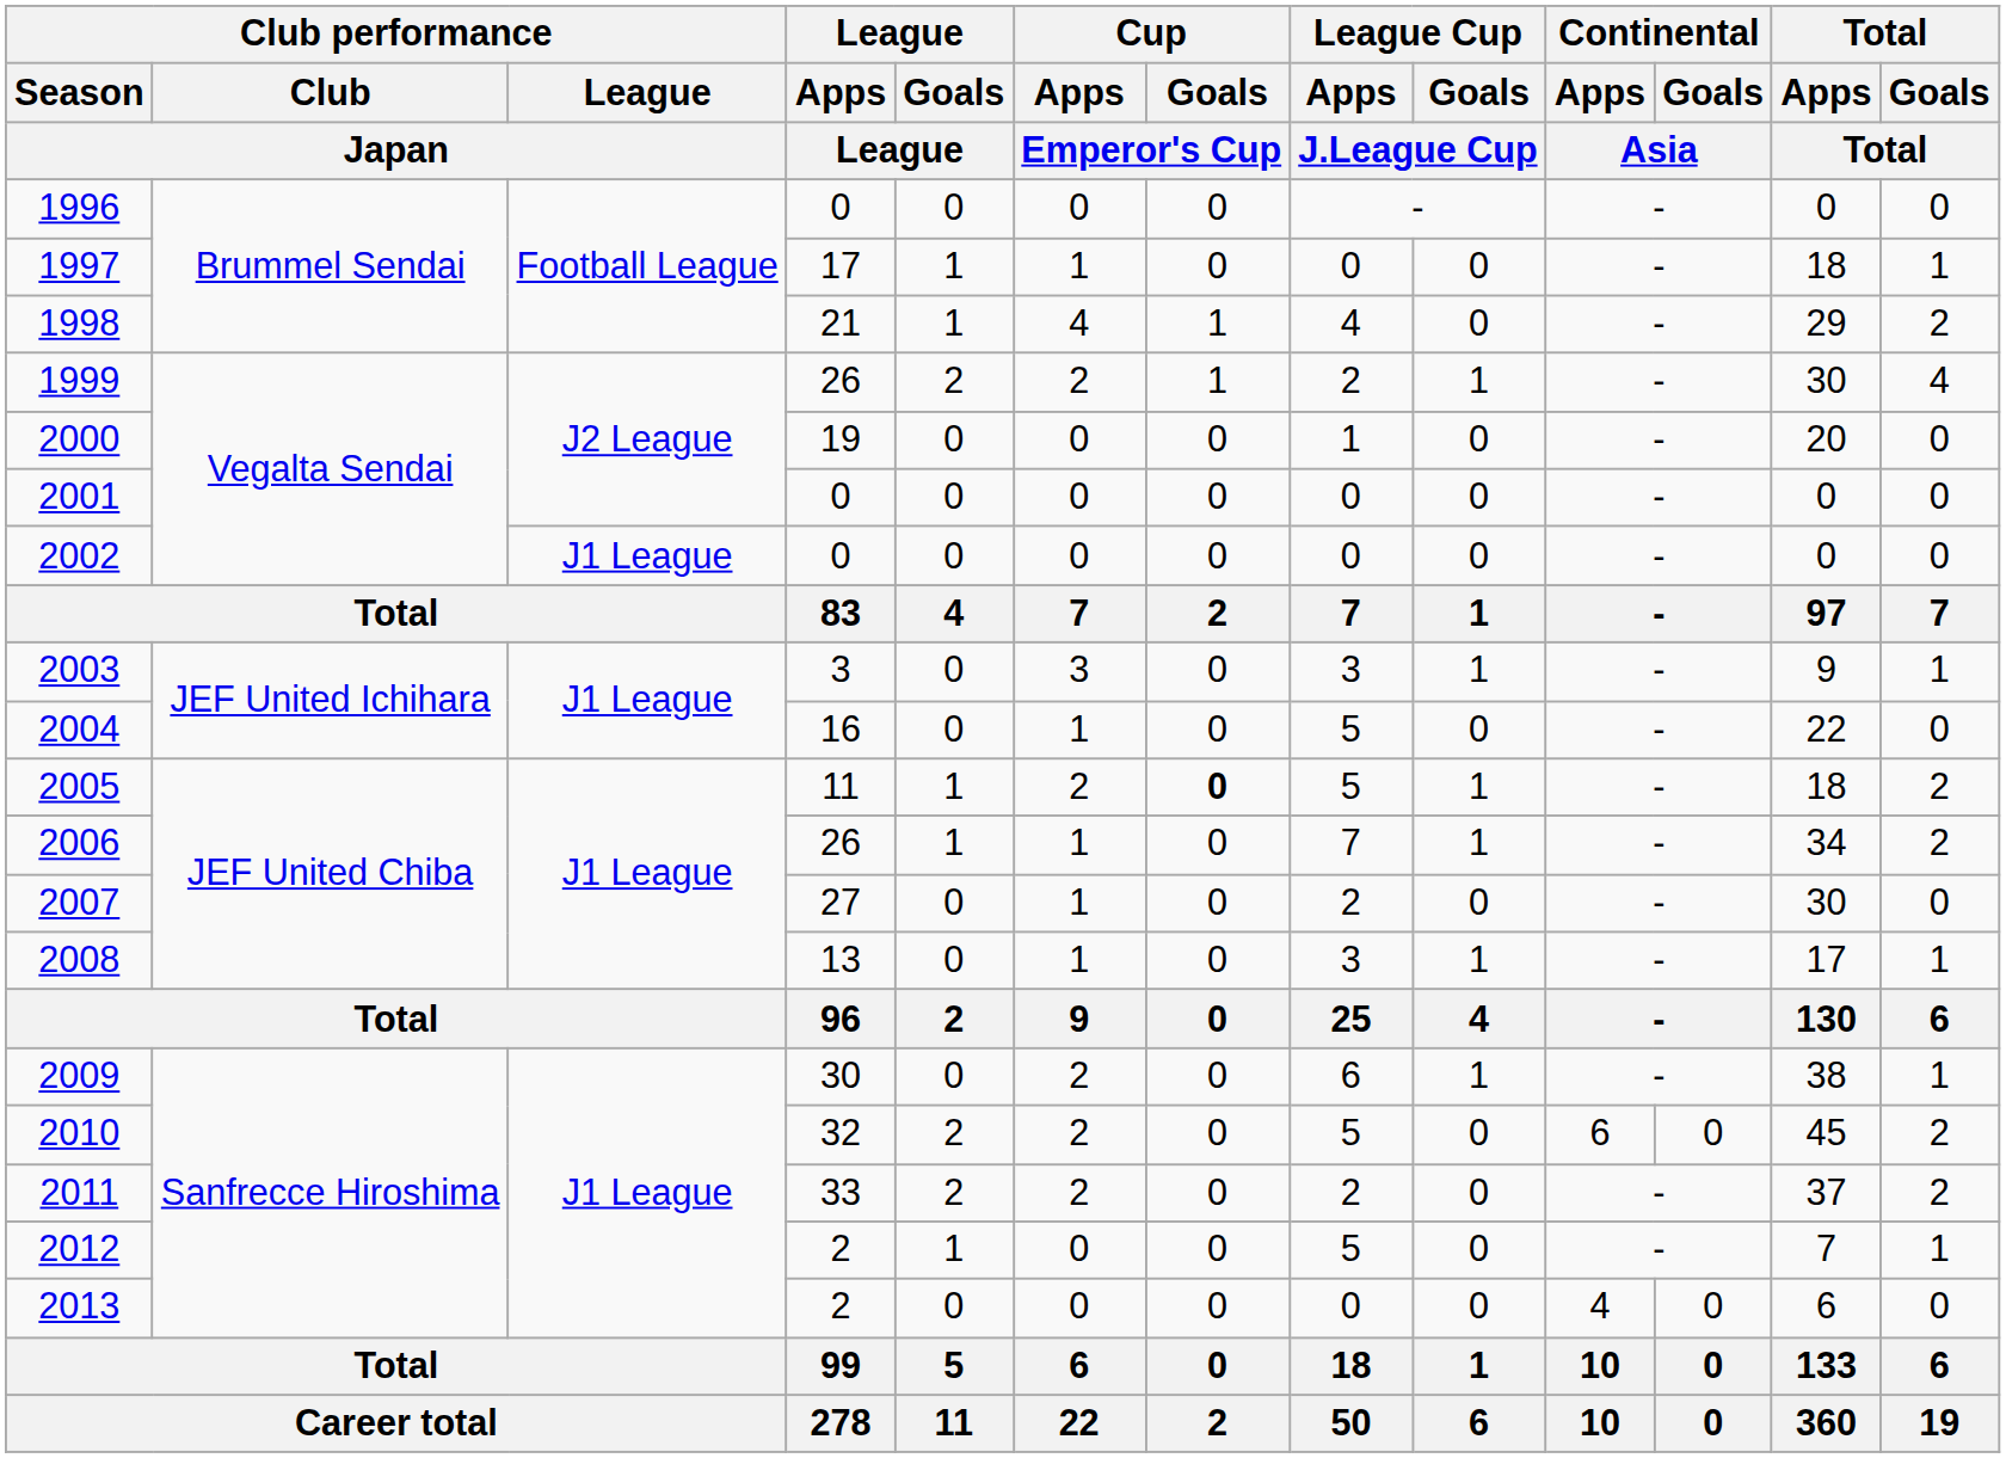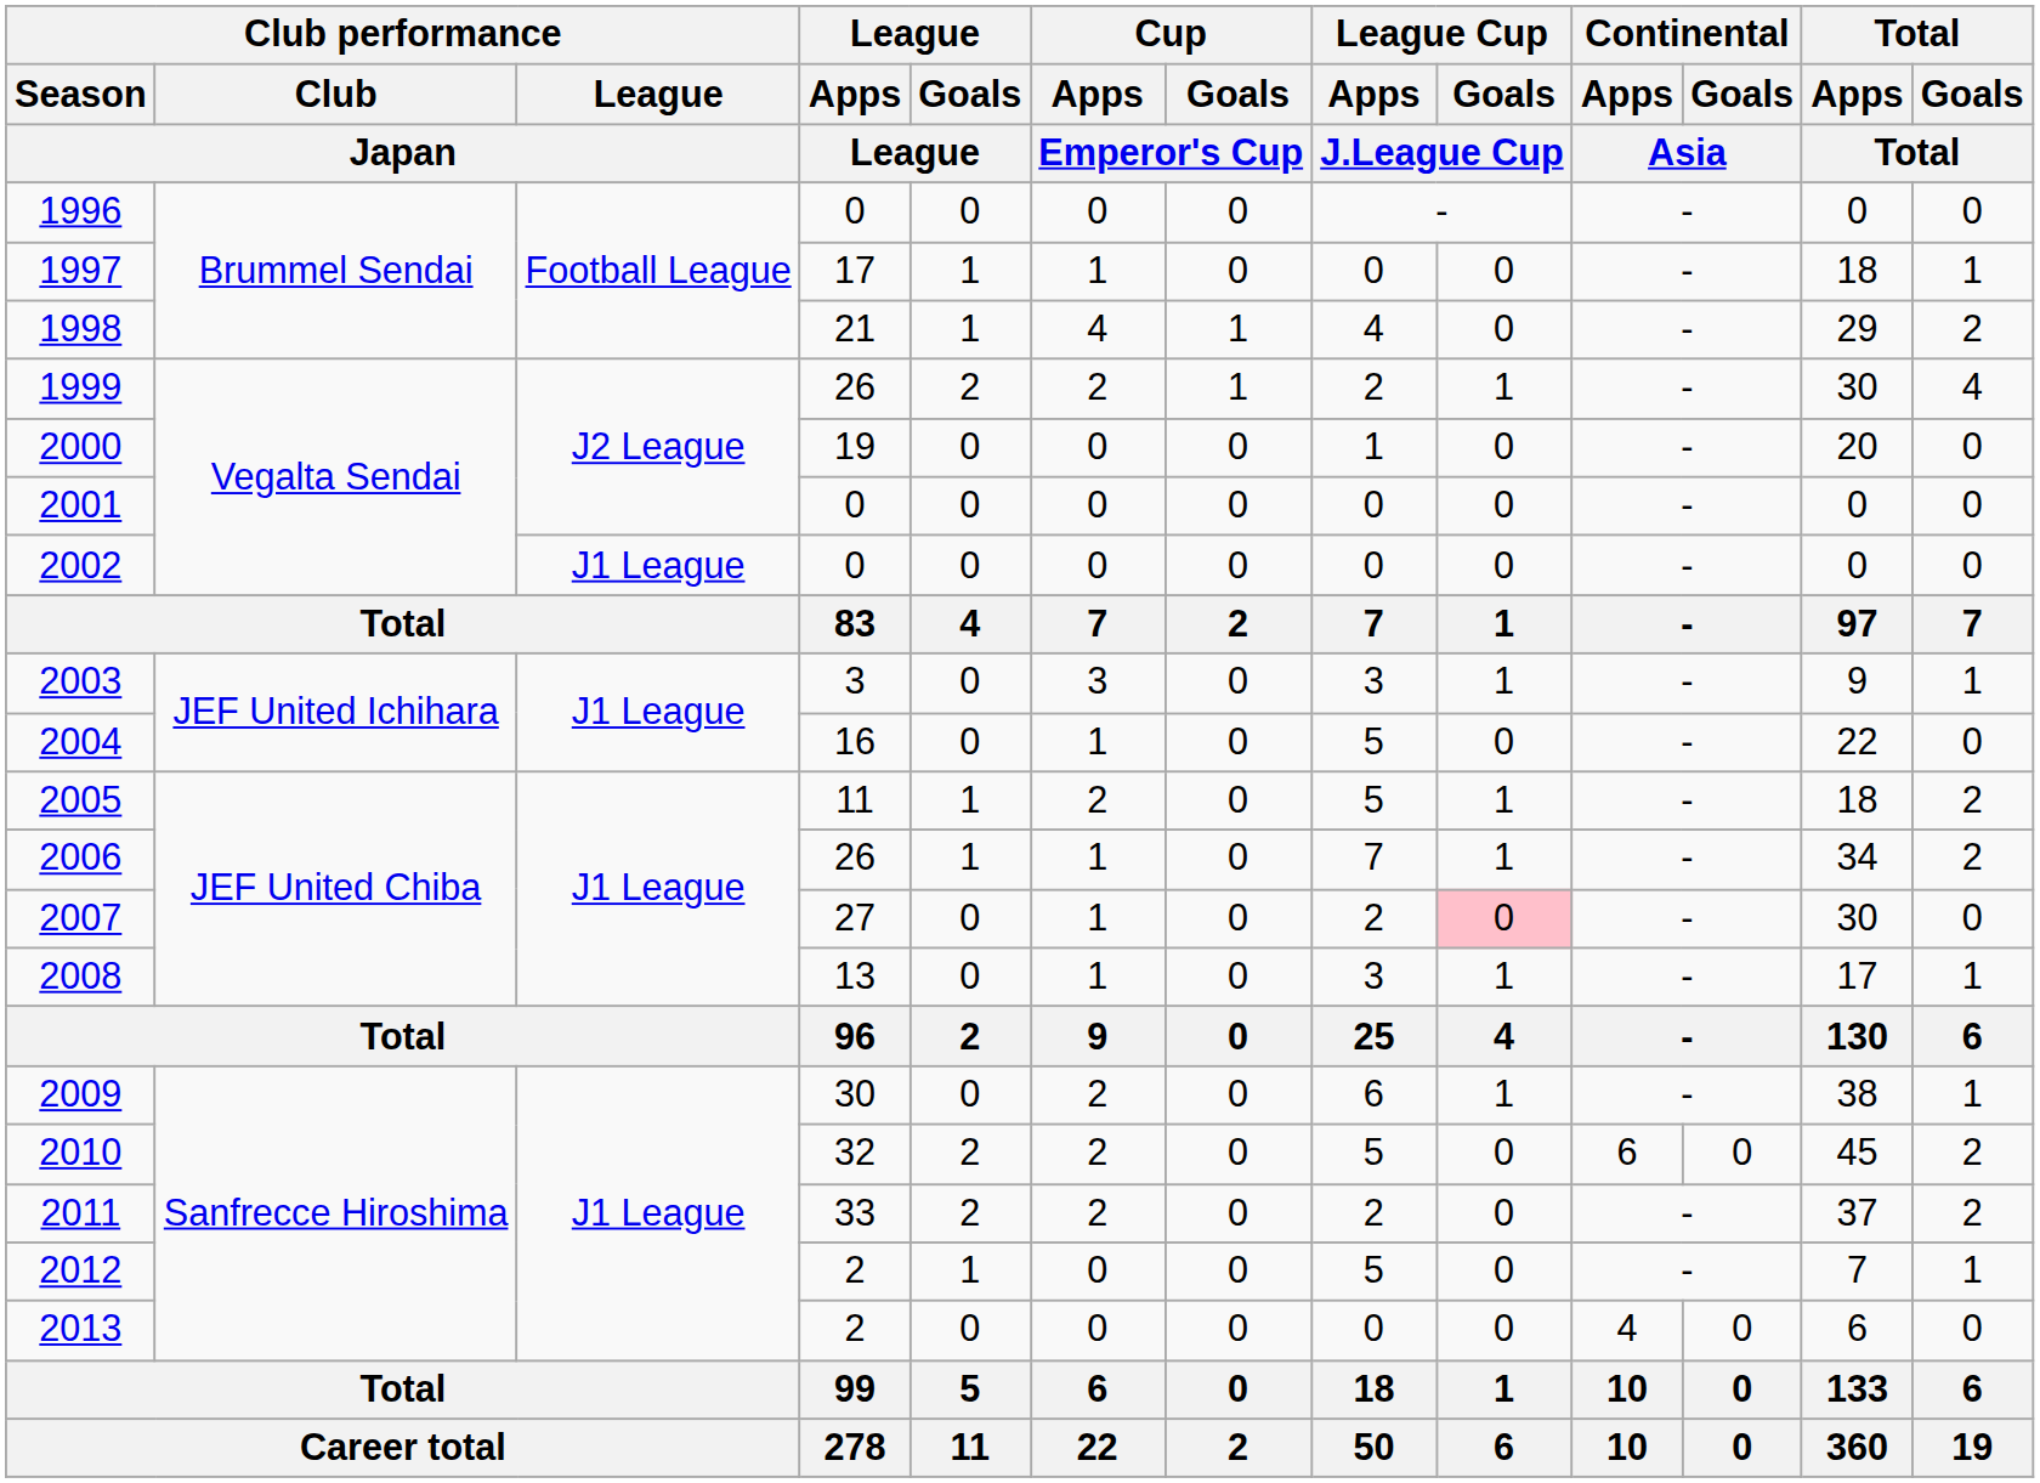2005 | Cup / Goals / Emperor's Cup: bold -> normal
2007 | League Cup / Goals / J.League Cup: no background -> pink background
